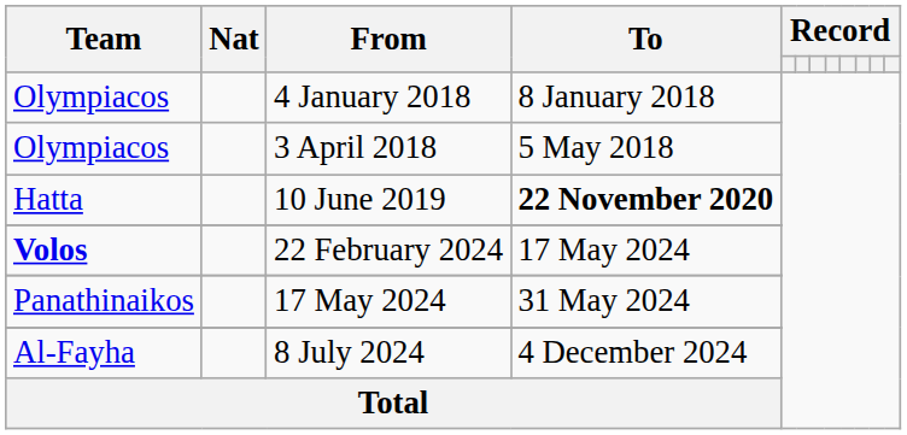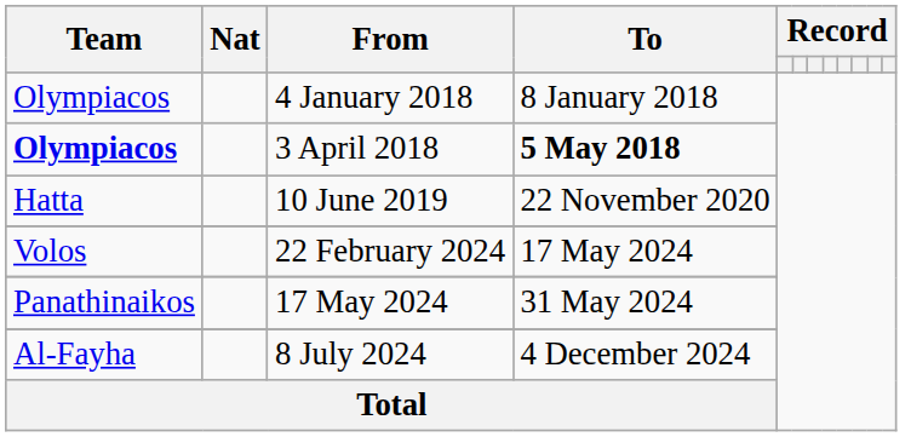3 April 2018 | Team: normal -> bold
3 April 2018 | To: normal -> bold
10 June 2019 | To: bold -> normal
22 February 2024 | Team: bold -> normal
